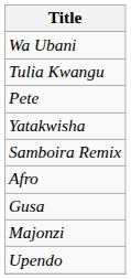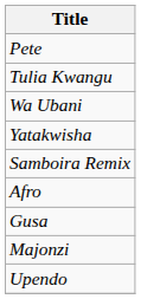row 2 | column 1: Wa Ubani -> Pete
row 4 | column 1: Pete -> Wa Ubani
